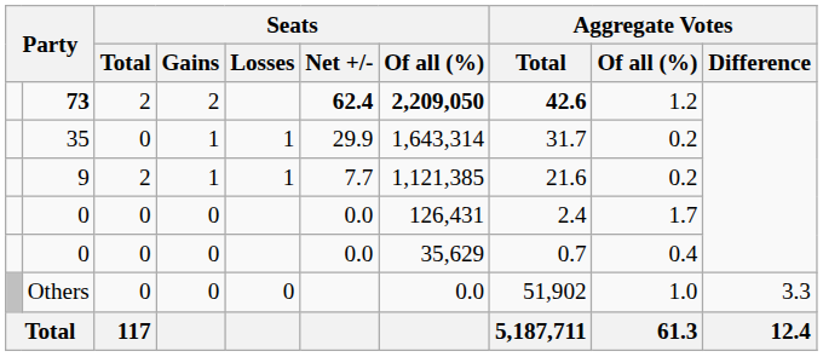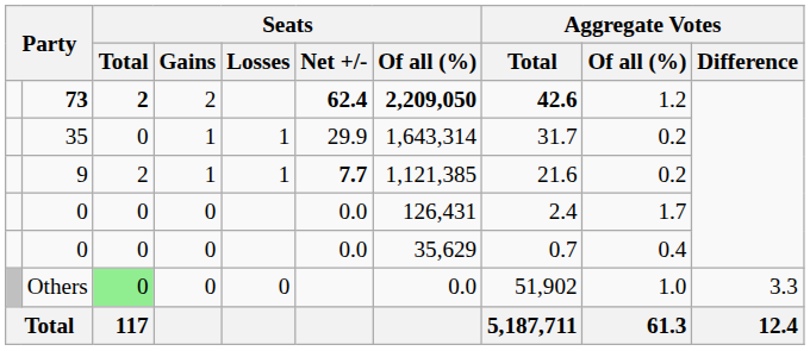73 | Seats / Total: normal -> bold
9 | Seats / Net +/-: normal -> bold
Others | Seats / Total: no background -> lightgreen background
